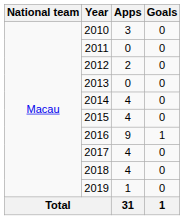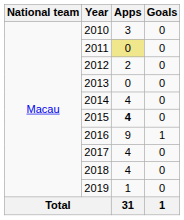2011 | Apps: no background -> khaki background
2015 | Apps: normal -> bold
